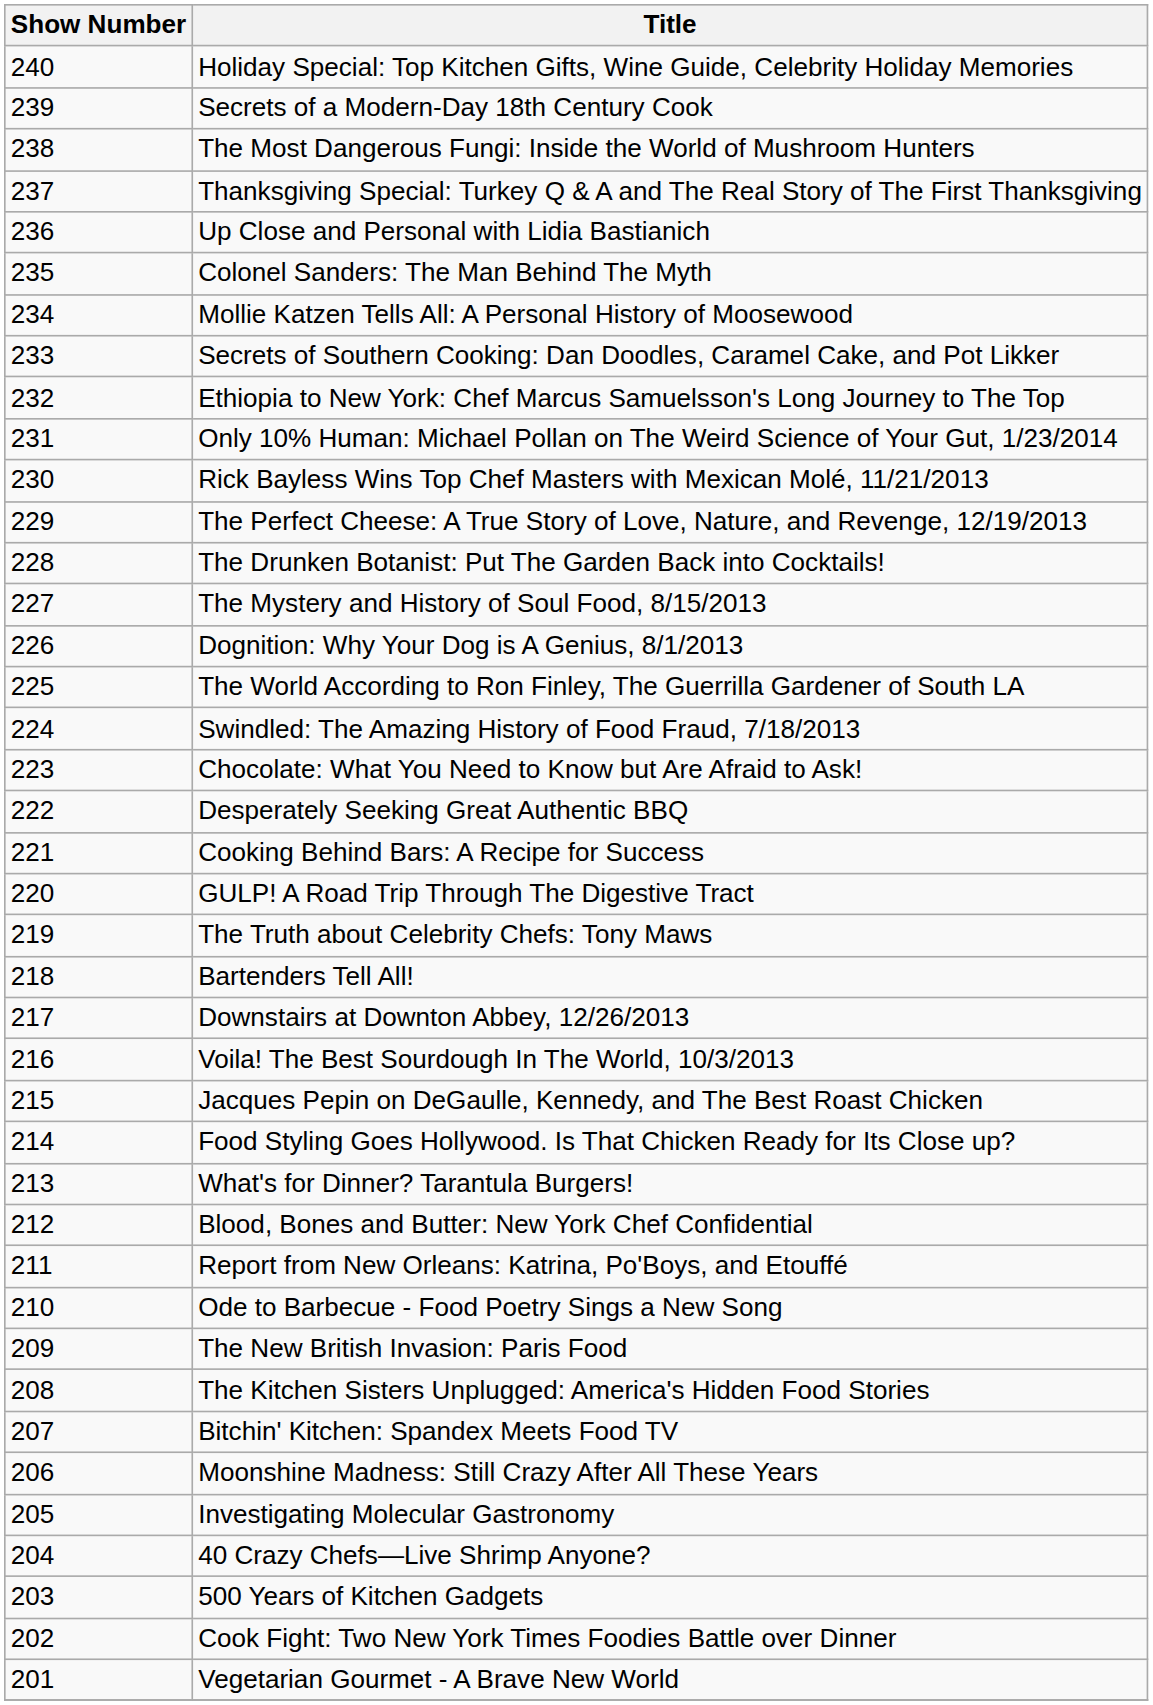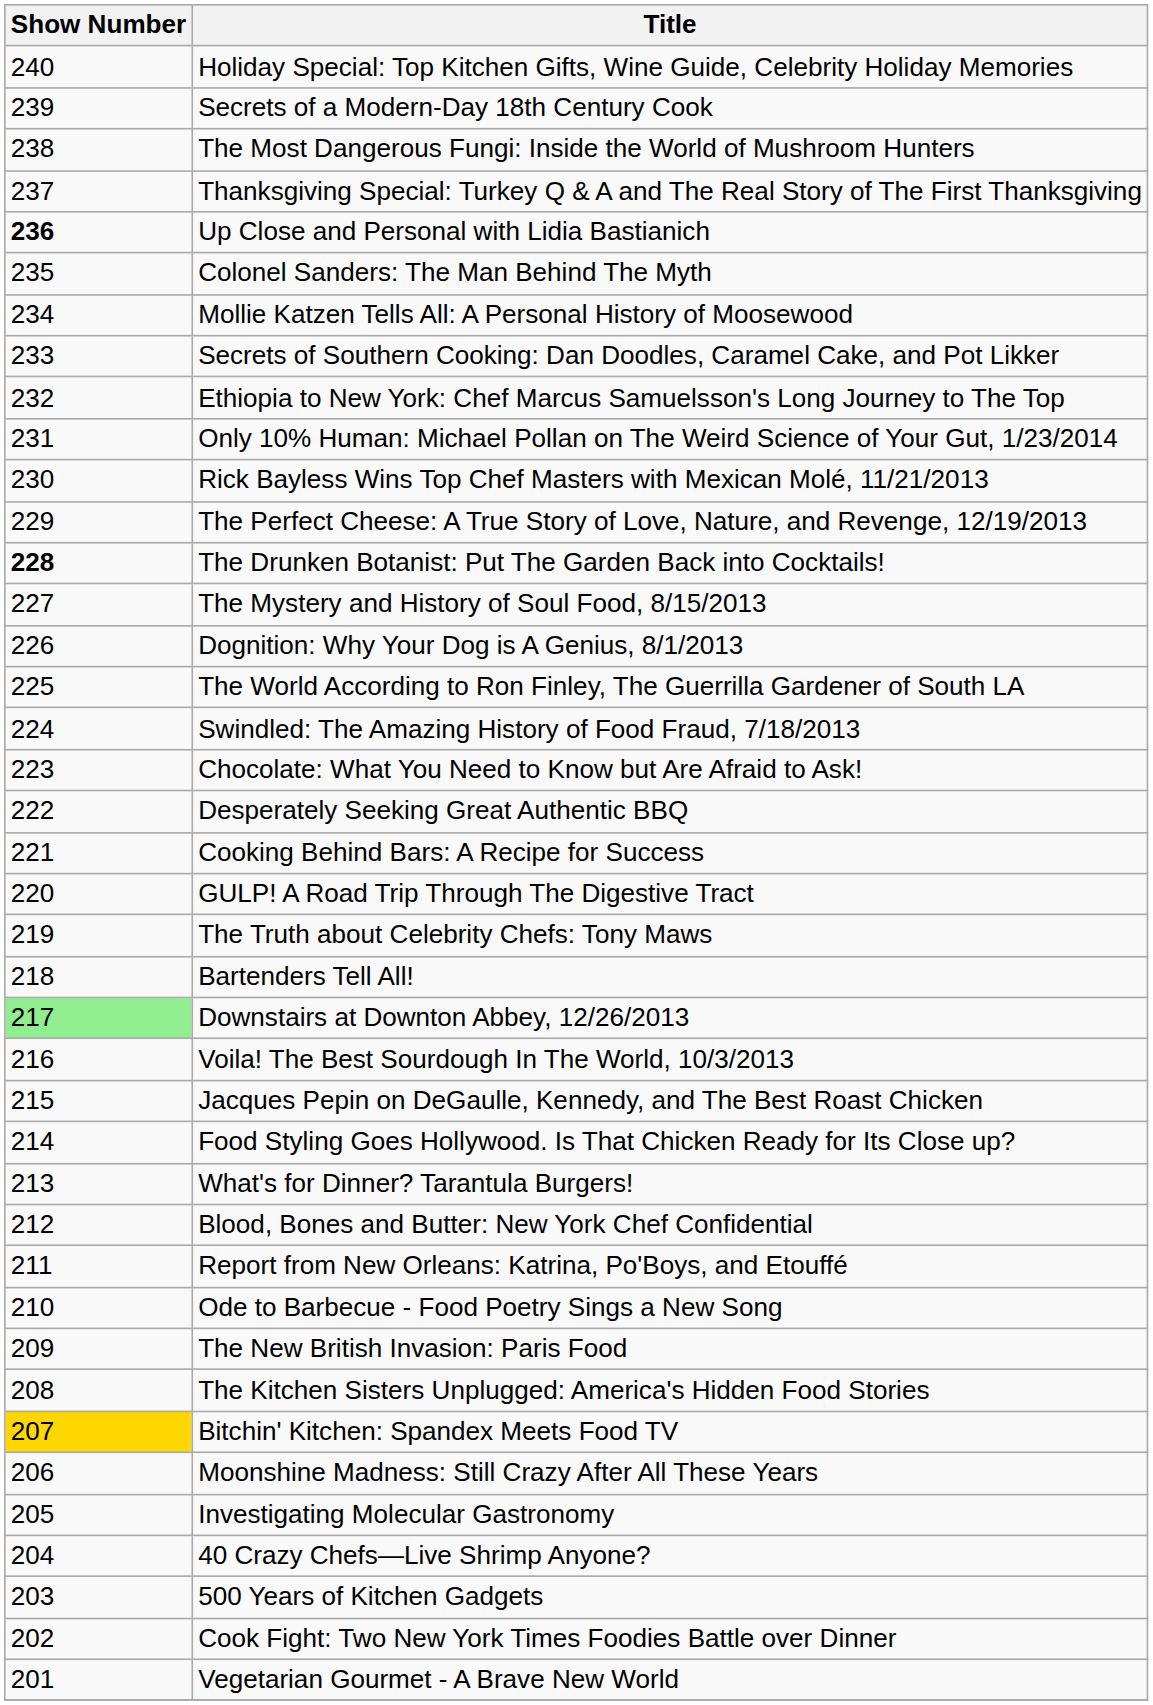Up Close and Personal with Lidia Bastianich | Show Number: normal -> bold
The Drunken Botanist: Put The Garden Back into Cocktails! | Show Number: normal -> bold
Downstairs at Downton Abbey, 12/26/2013 | Show Number: no background -> lightgreen background
Bitchin' Kitchen: Spandex Meets Food TV | Show Number: no background -> gold background
